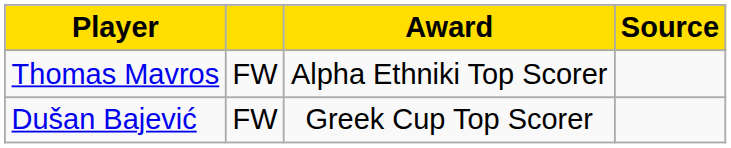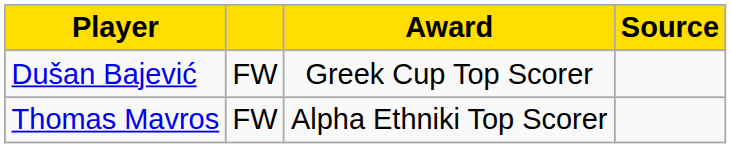rows swapped: Thomas Mavros <-> Dušan Bajević
